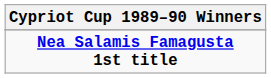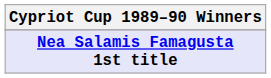row 2 | column 1: no background -> lavender background
